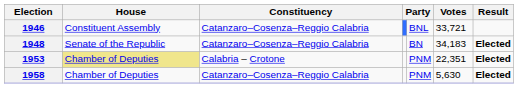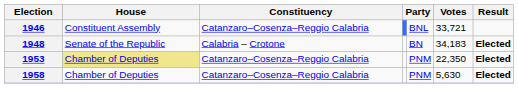1948 | Constituency: Catanzaro–Cosenza–Reggio Calabria -> Calabria – Crotone
1953 | Constituency: Calabria – Crotone -> Catanzaro–Cosenza–Reggio Calabria
1953 | Votes: 22,351 -> 22,350
